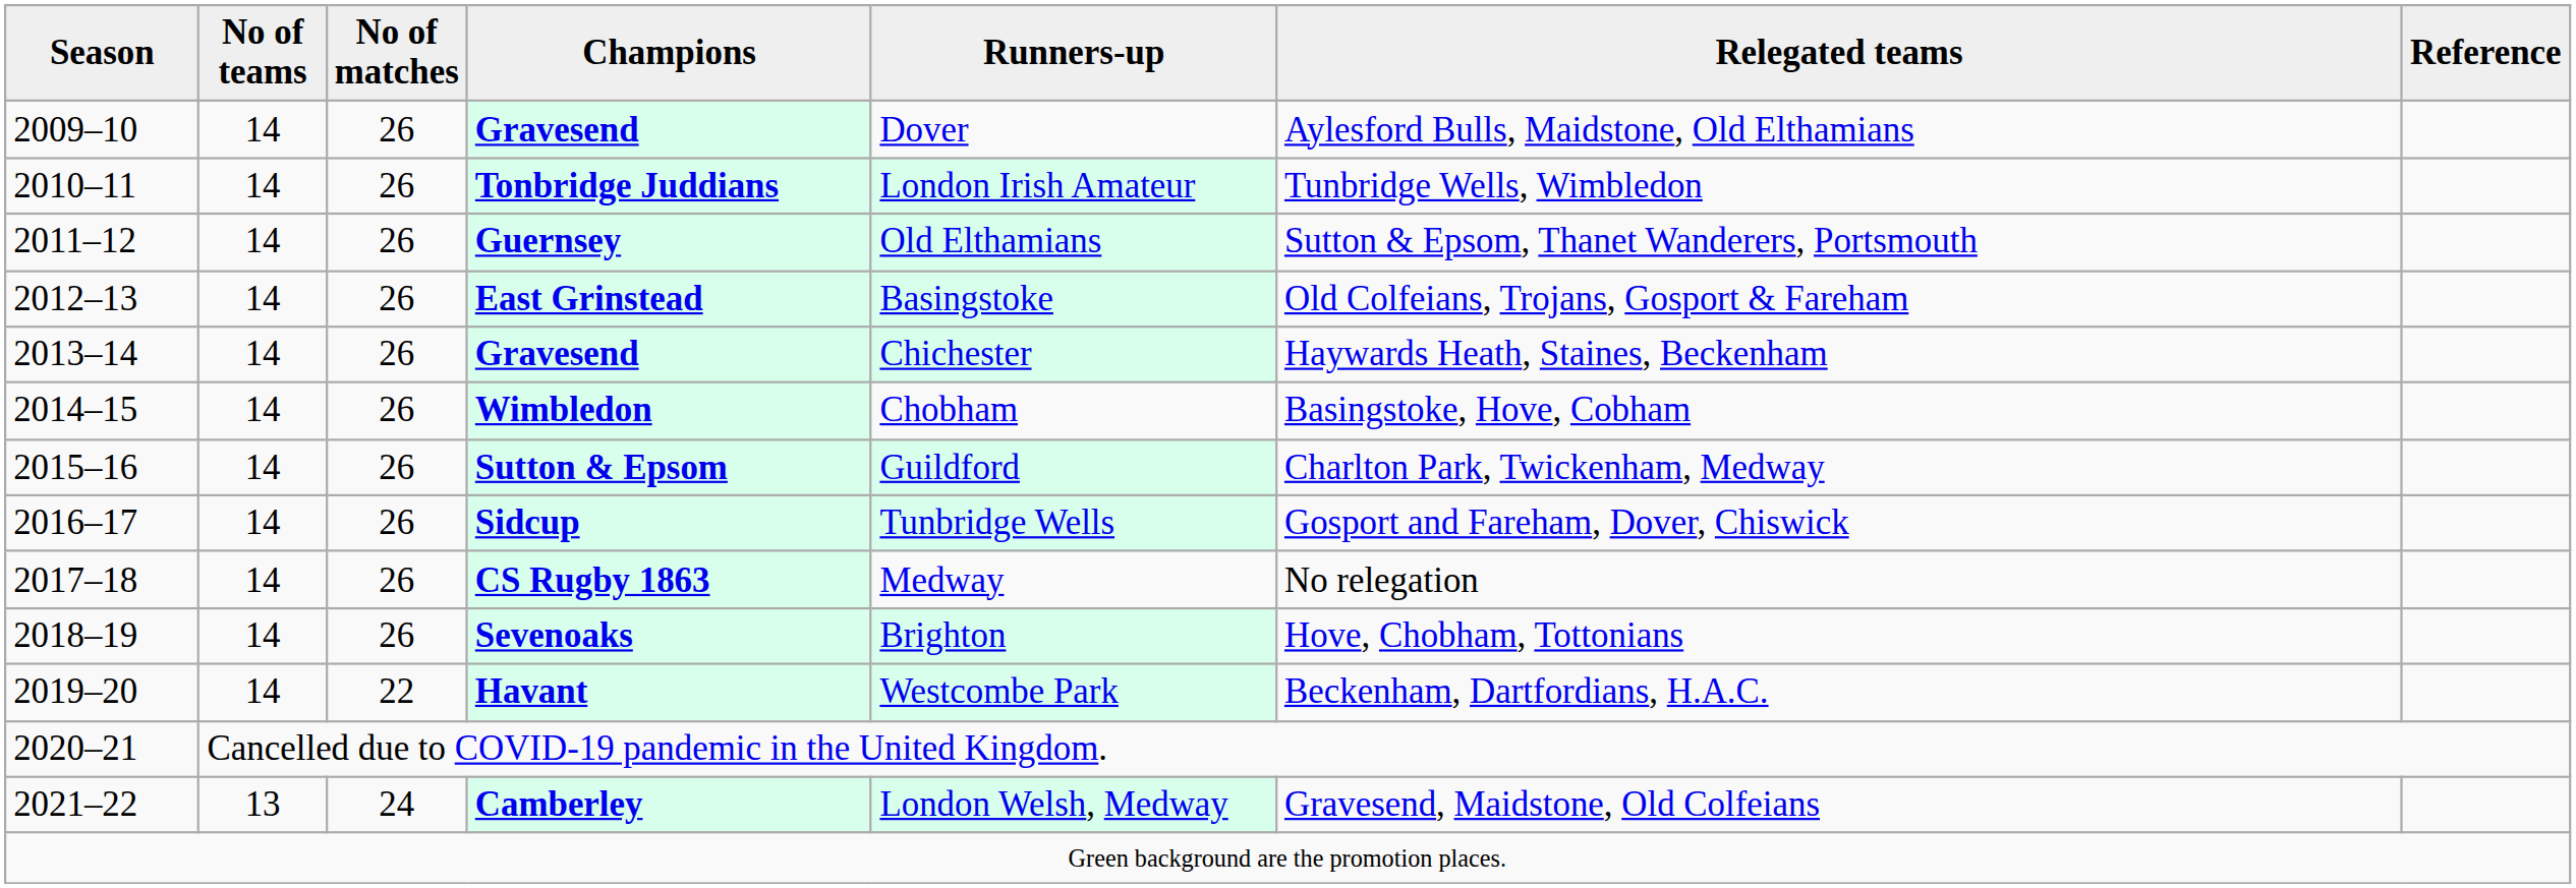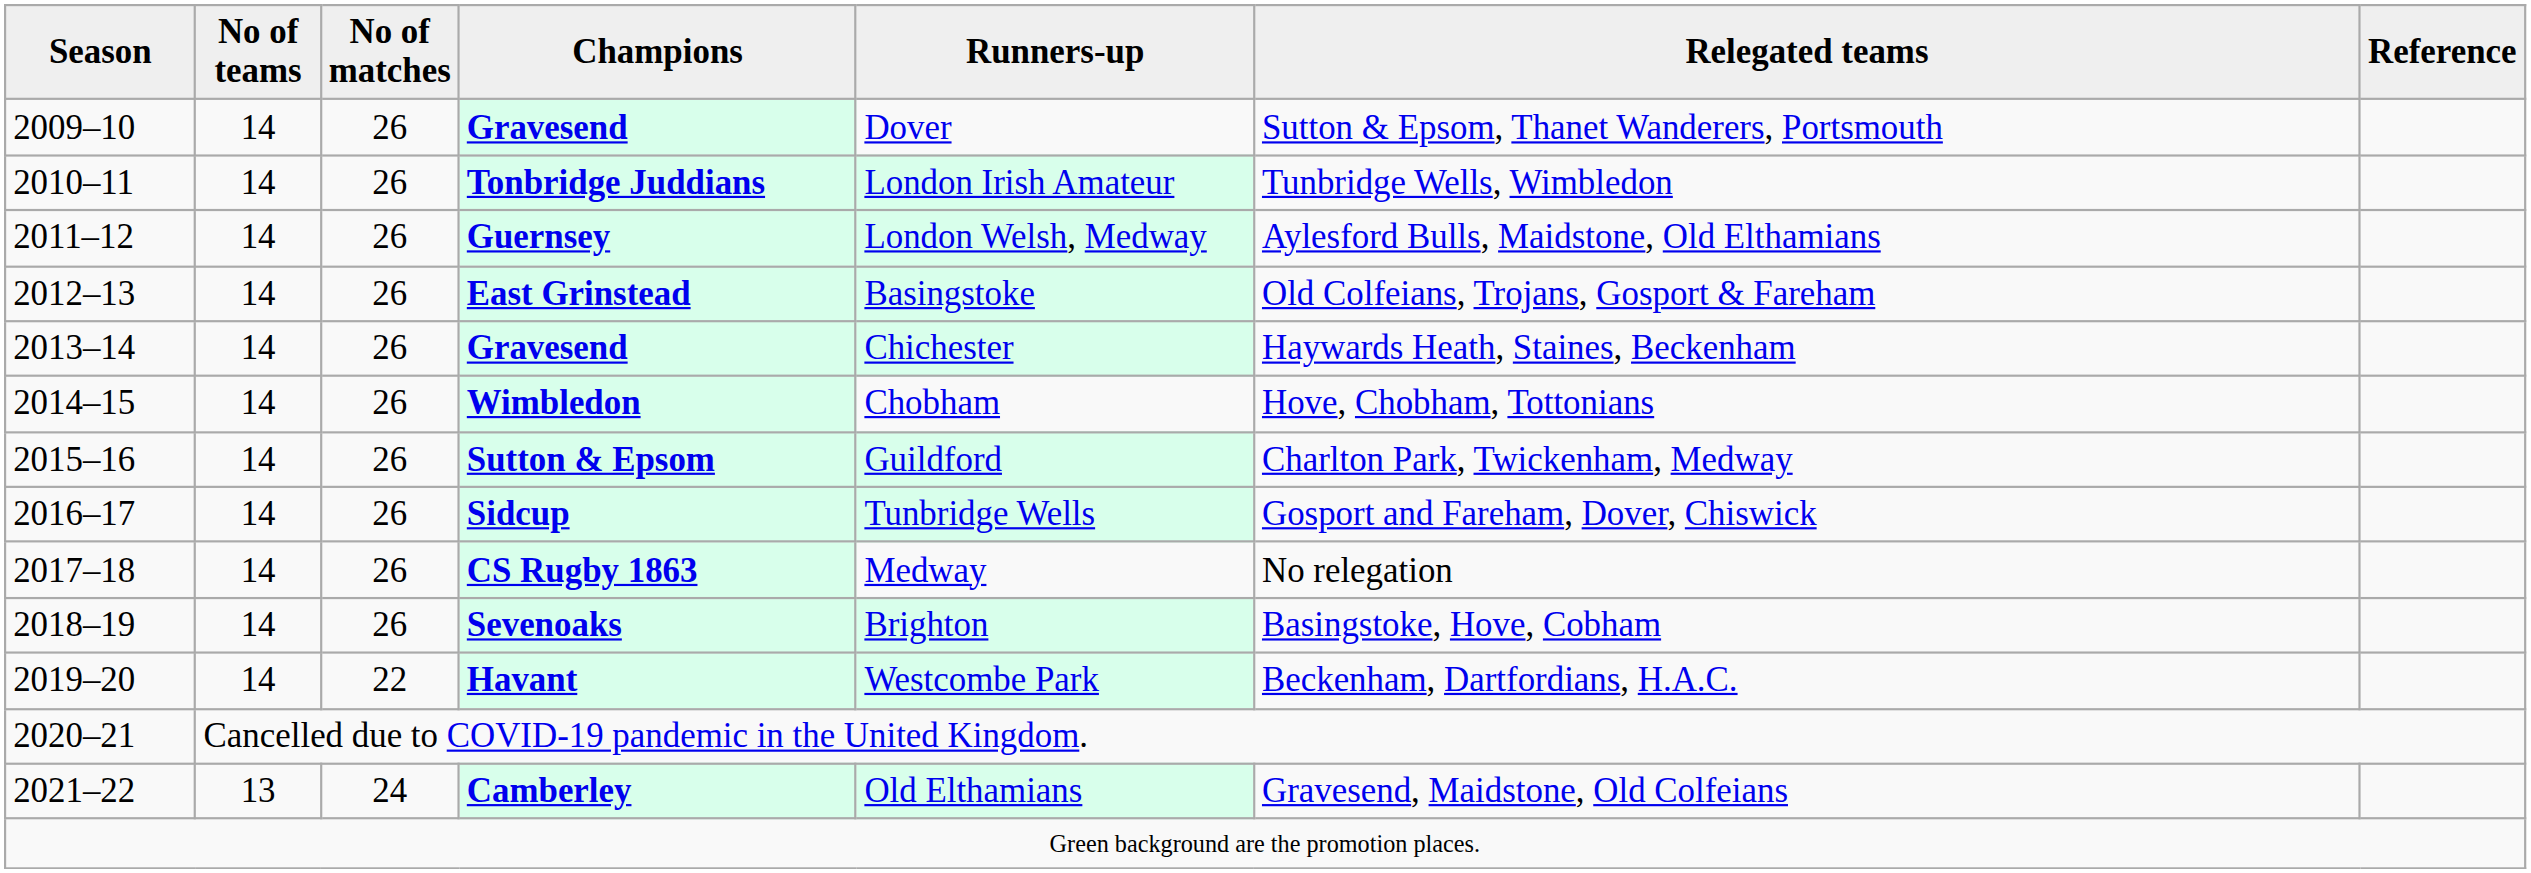2009–10 / Gravesend | Relegated teams: Aylesford Bulls, Maidstone, Old Elthamians -> Sutton & Epsom, Thanet Wanderers, Portsmouth
Guernsey | Runners-up: Old Elthamians -> London Welsh, Medway
Guernsey | Relegated teams: Sutton & Epsom, Thanet Wanderers, Portsmouth -> Aylesford Bulls, Maidstone, Old Elthamians
Wimbledon | Relegated teams: Basingstoke, Hove, Cobham -> Hove, Chobham, Tottonians
Sevenoaks | Relegated teams: Hove, Chobham, Tottonians -> Basingstoke, Hove, Cobham
Camberley | Runners-up: London Welsh, Medway -> Old Elthamians
